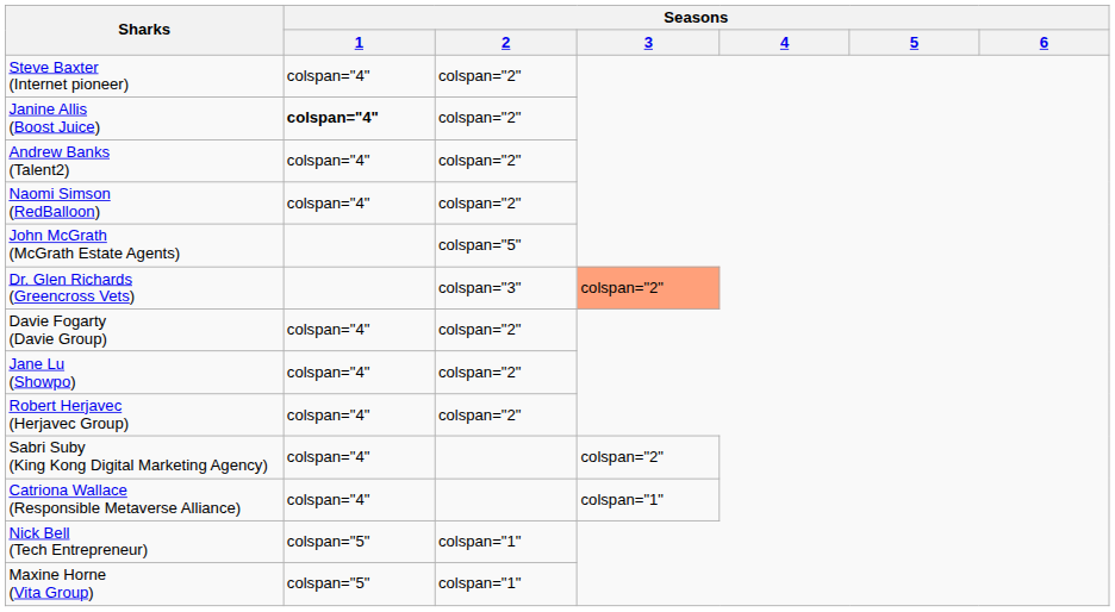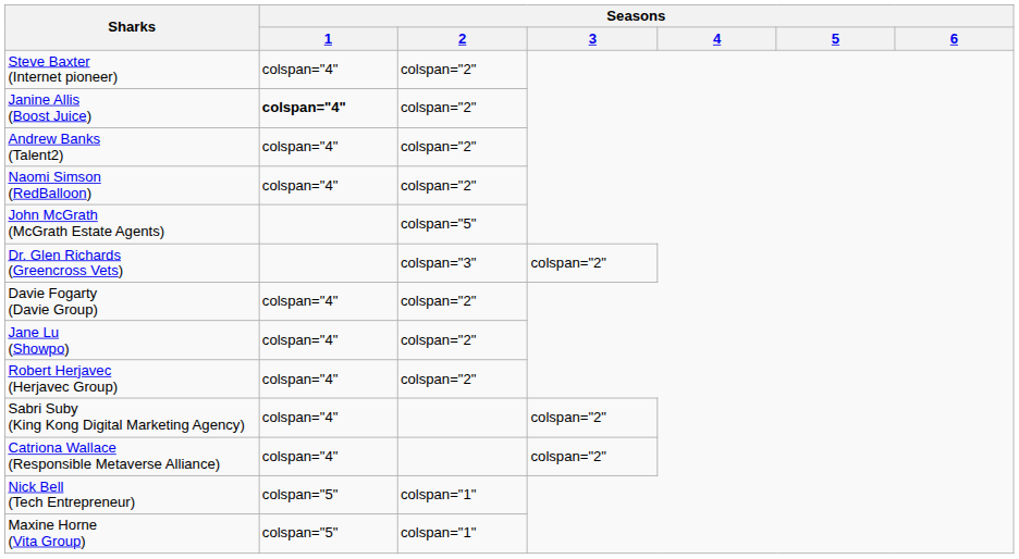Dr. Glen Richards (Greencross Vets) | Seasons / 3: lightsalmon background -> no background
Catriona Wallace (Responsible Metaverse Alliance) | Seasons / 3: colspan="1" -> colspan="2"
